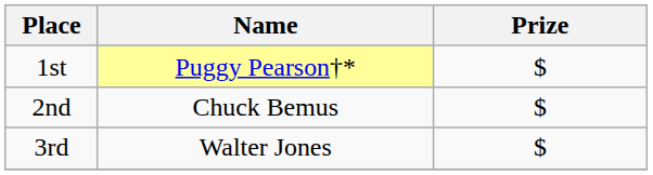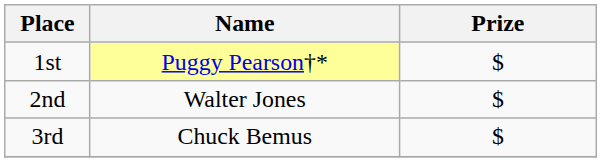2nd | Name: Chuck Bemus -> Walter Jones
3rd | Name: Walter Jones -> Chuck Bemus
